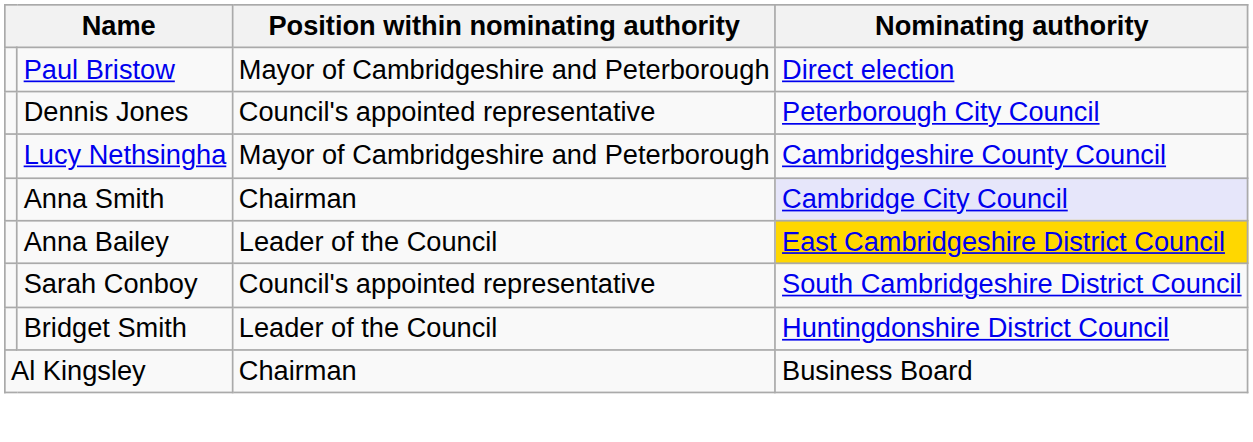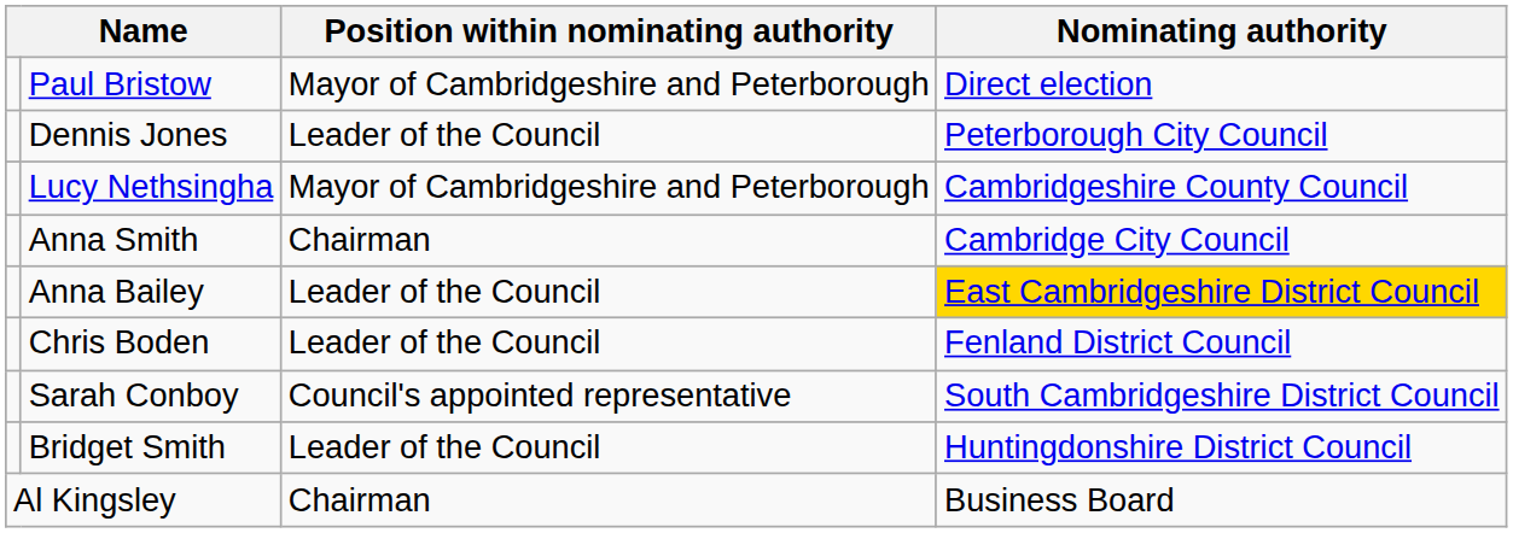Dennis Jones | Position within nominating authority: Council's appointed representative -> Leader of the Council
Anna Smith | Nominating authority: lavender background -> no background
+ row: Chris Boden | Leader of the Council | Fenland District Council
